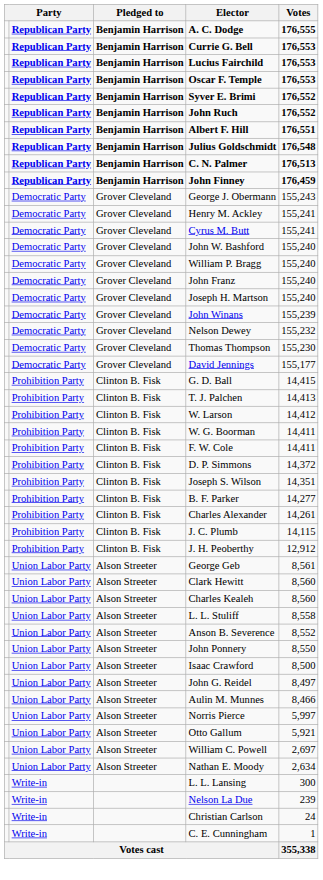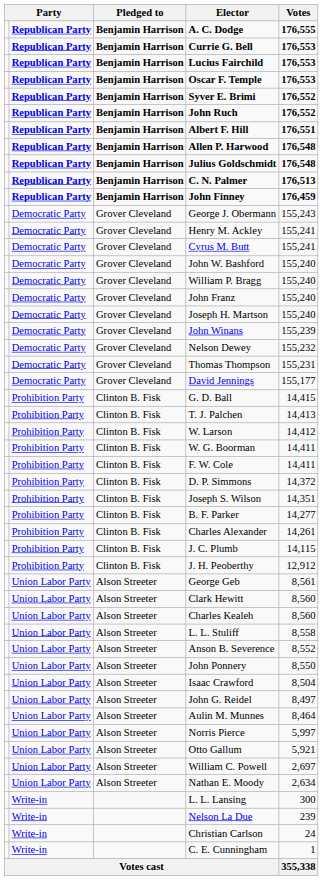+ row: Republican Party | Benjamin Harrison | Allen P. Harwood | 176,548
Thomas Thompson | Votes: 155,230 -> 155,231
Isaac Crawford | Votes: 8,500 -> 8,504
Aulin M. Munnes | Votes: 8,466 -> 8,464
